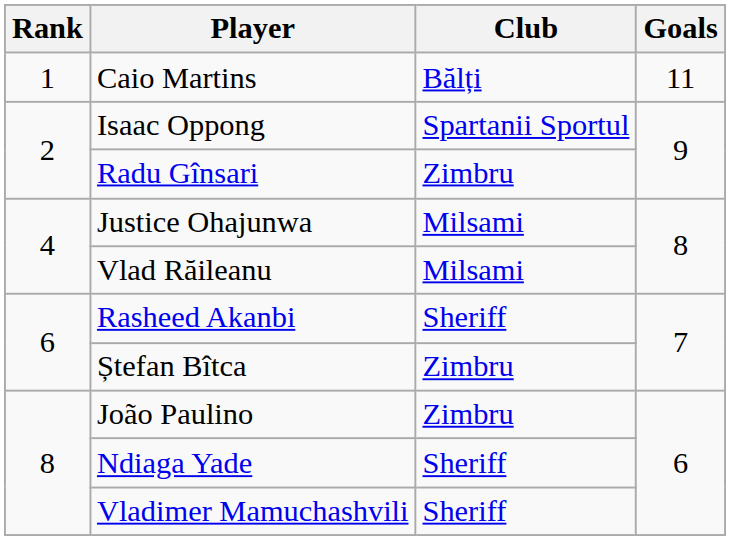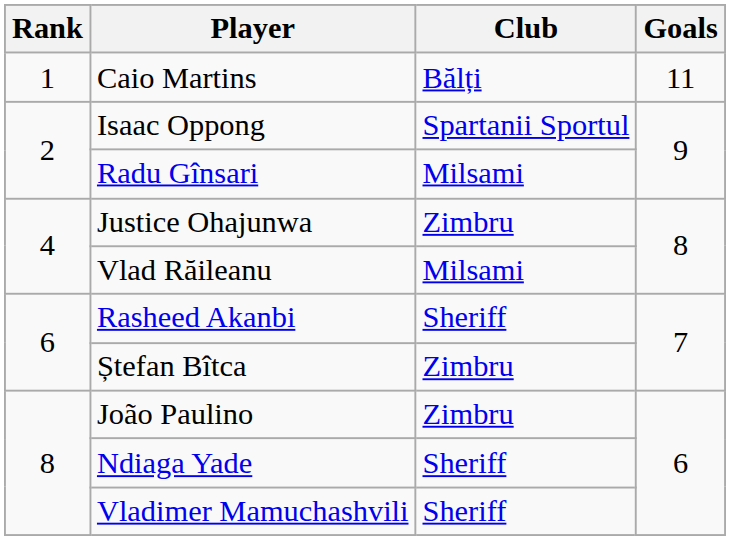Radu Gînsari | Club: Zimbru -> Milsami
Justice Ohajunwa | Club: Milsami -> Zimbru
